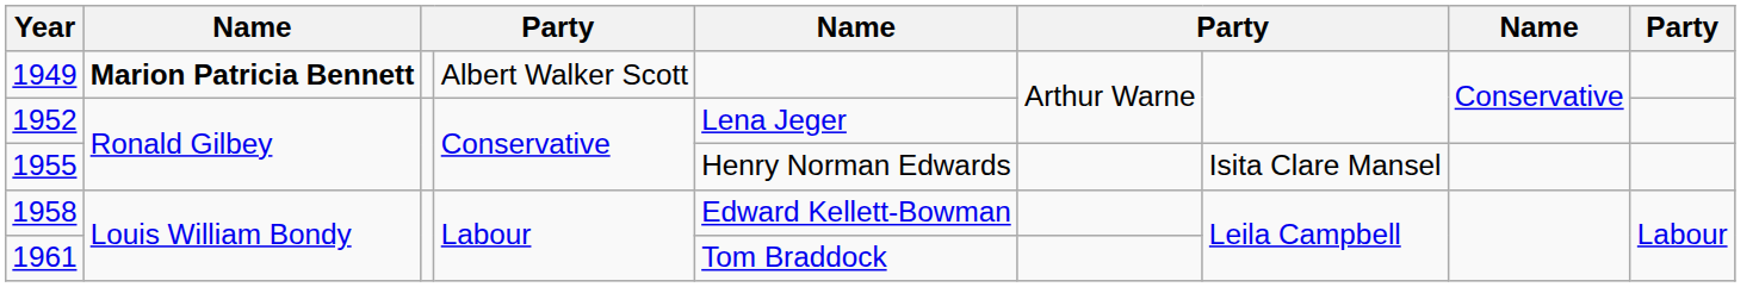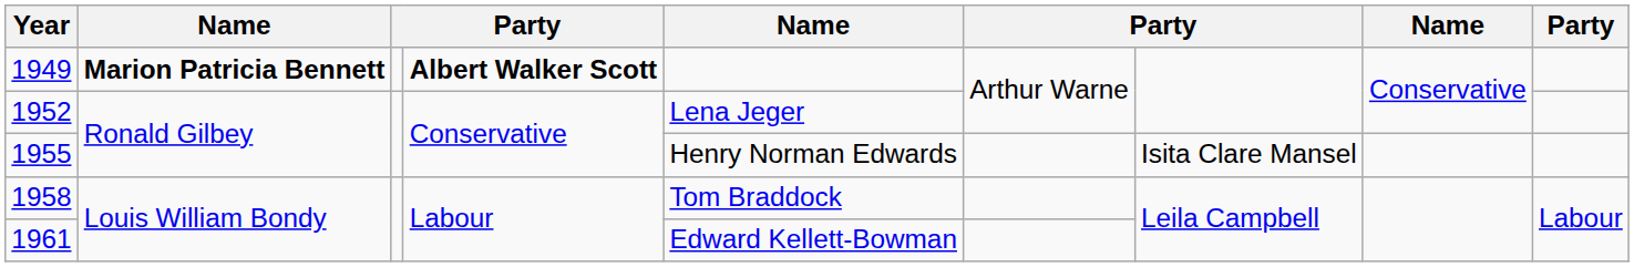1949 | column 4: normal -> bold
1958 | column 5: Edward Kellett-Bowman -> Tom Braddock
1961 | column 5: Tom Braddock -> Edward Kellett-Bowman
